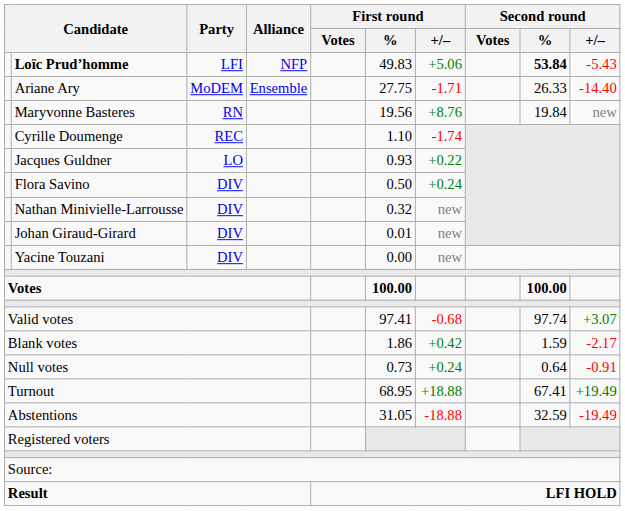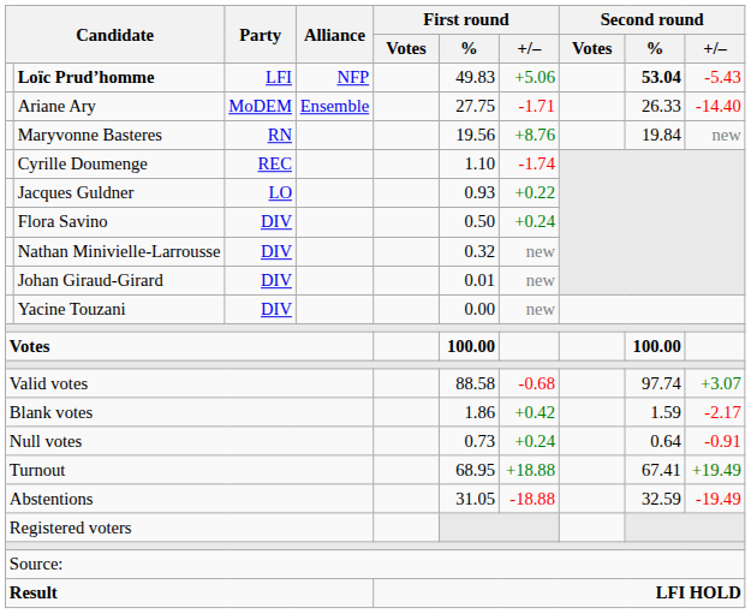Loïc Prud’homme | Second round / %: 53.84 -> 53.04
Valid votes | First round / %: 97.41 -> 88.58
